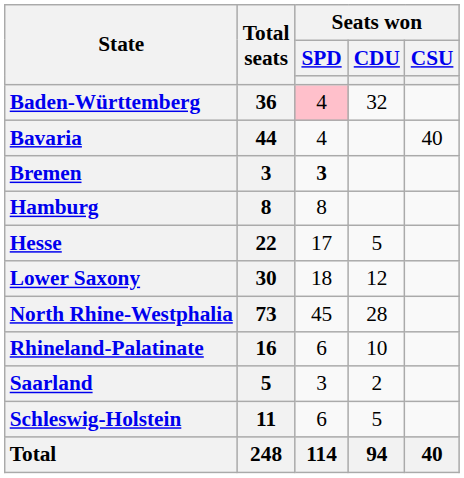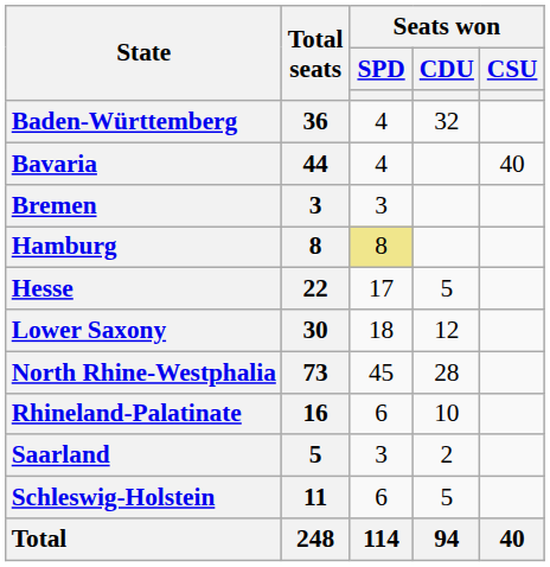Baden-Württemberg | Seats won / SPD: pink background -> no background
Bremen | Seats won / SPD: bold -> normal
Hamburg | Seats won / SPD: no background -> khaki background
